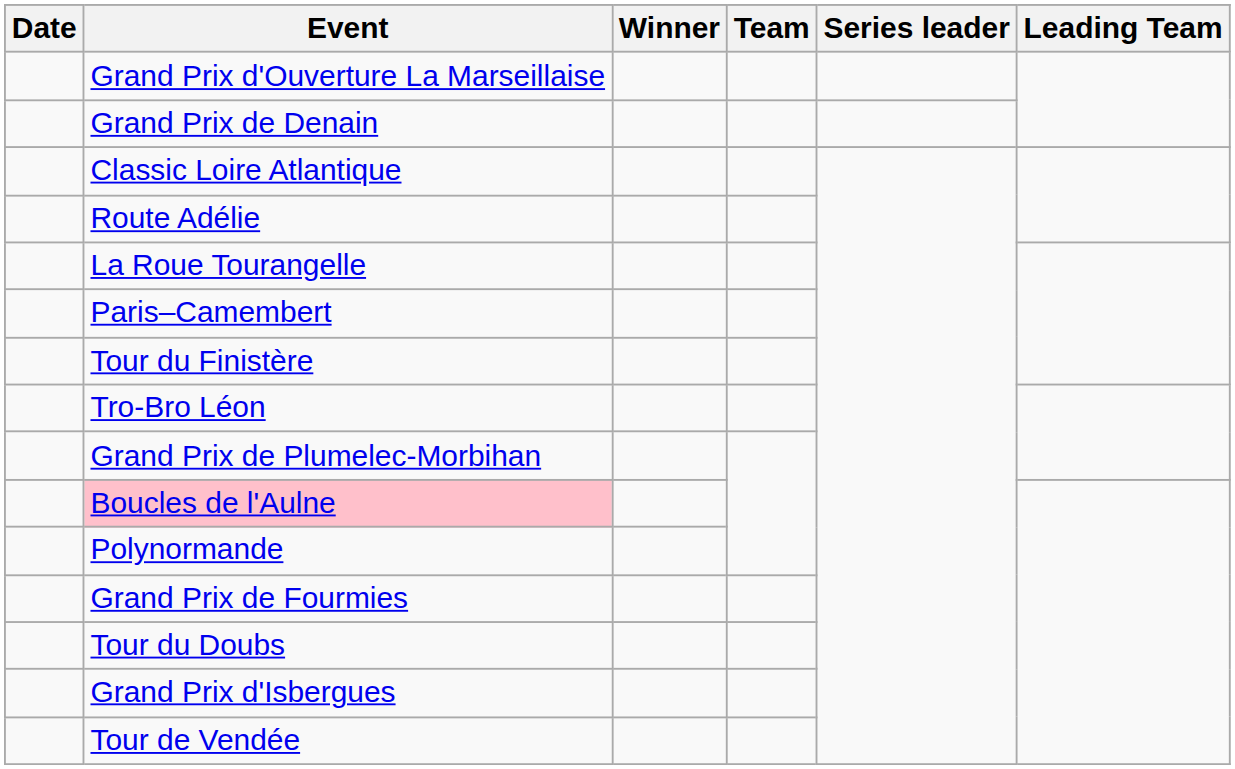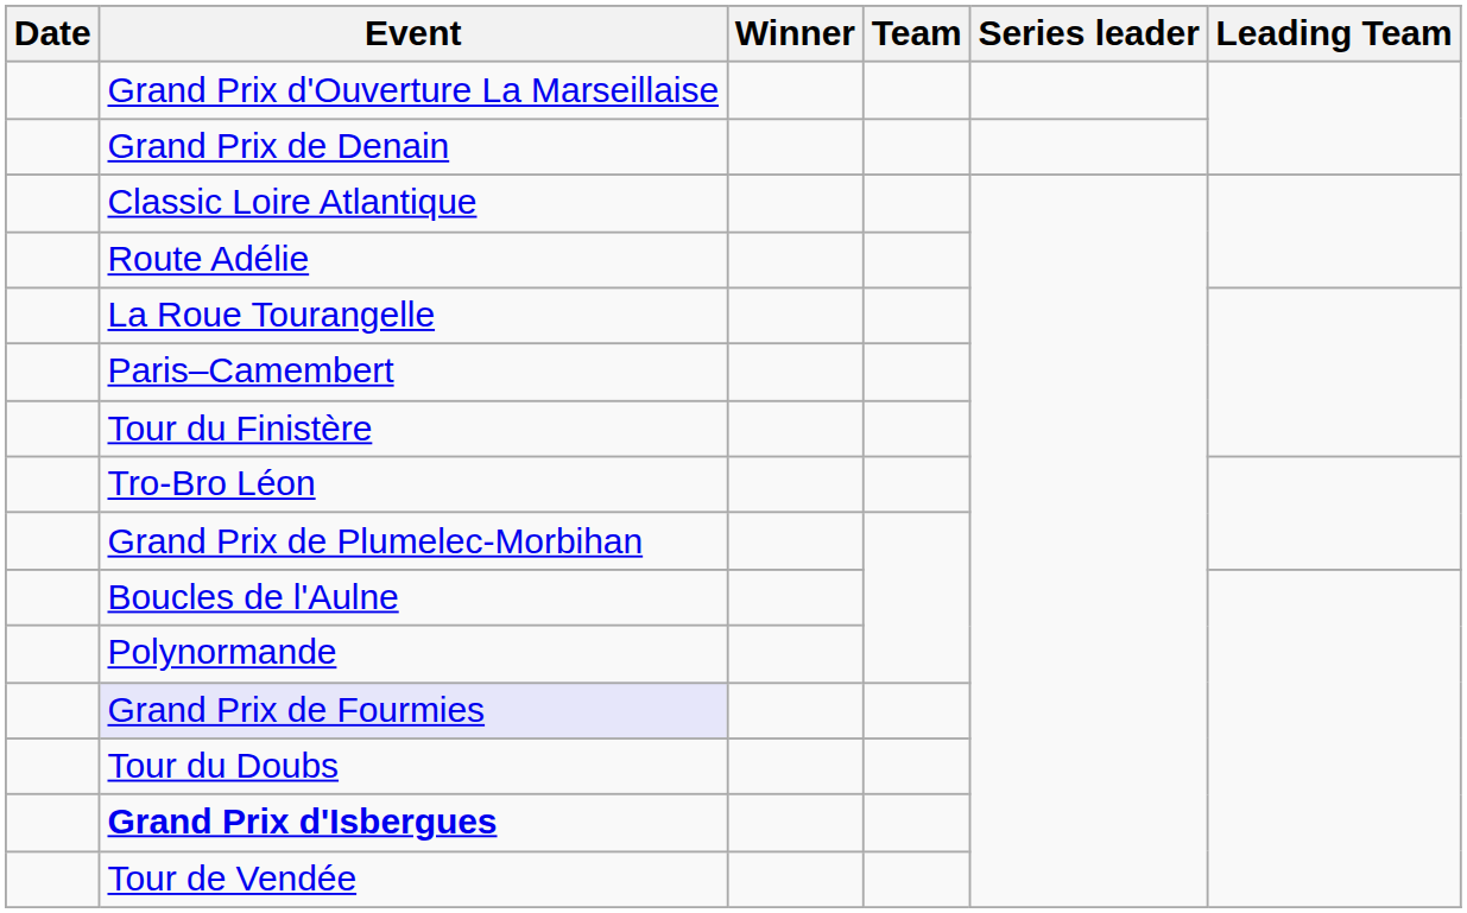Boucles de l'Aulne | Event: pink background -> no background
Grand Prix de Fourmies | Event: no background -> lavender background
Grand Prix d'Isbergues | Event: normal -> bold
